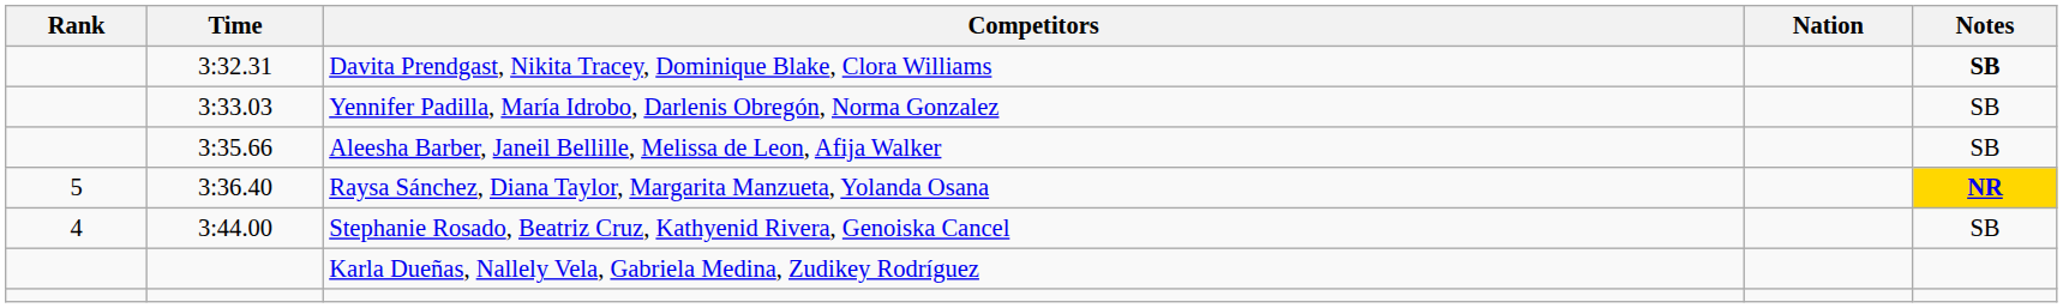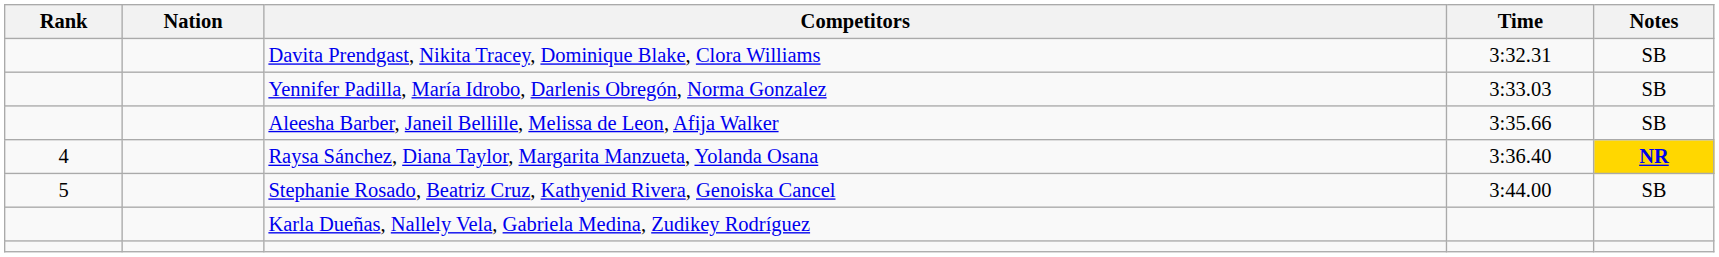columns swapped: Nation <-> Time
row 2 | Notes: bold -> normal
row 5 | Rank: 5 -> 4
row 6 | Rank: 4 -> 5
